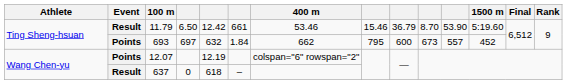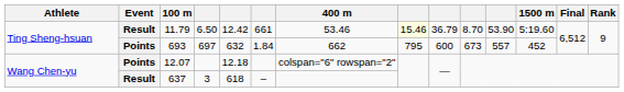11.79 | column 8: no background -> lightyellow background
12.07 | column 5: 12.19 -> 12.18
637 | column 4: 0 -> 3
